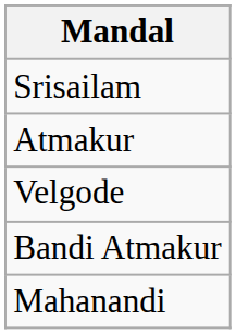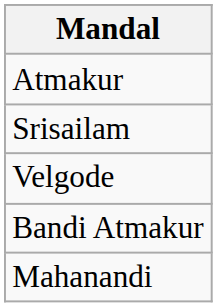row 2 | column 1: Srisailam -> Atmakur
row 3 | column 1: Atmakur -> Srisailam
